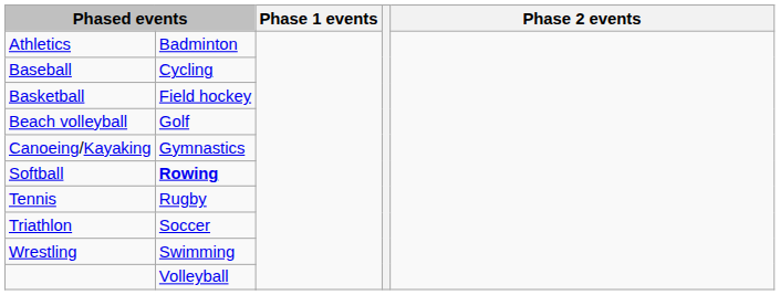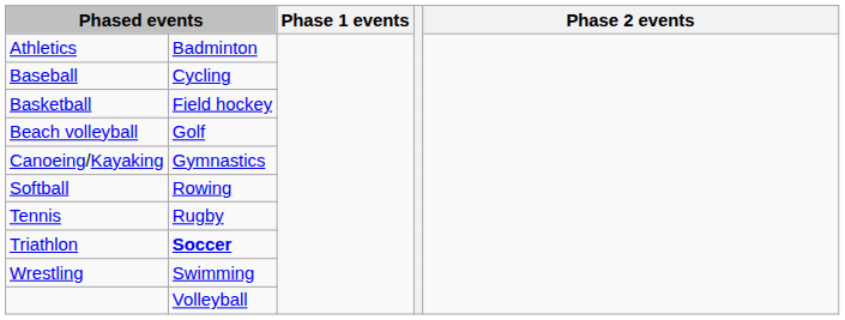Softball | column 2: bold -> normal
Triathlon | column 2: normal -> bold
